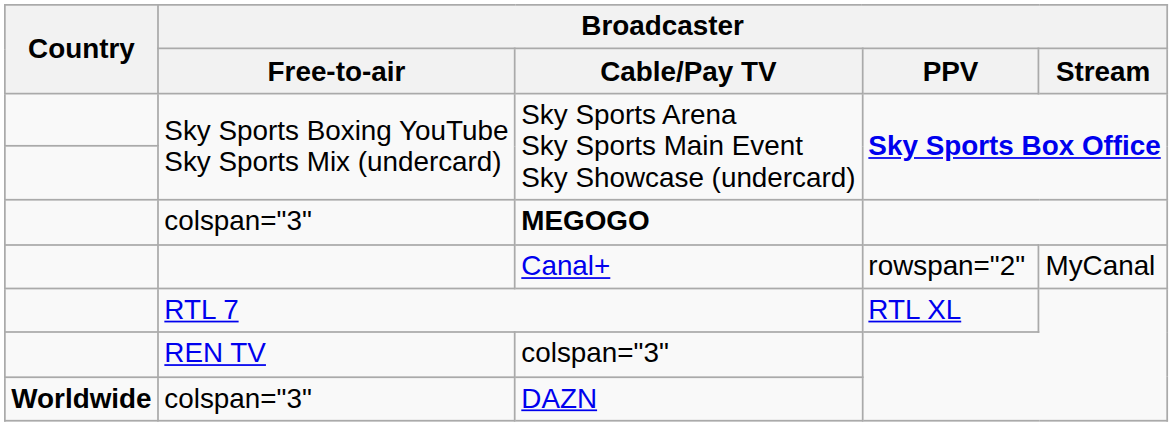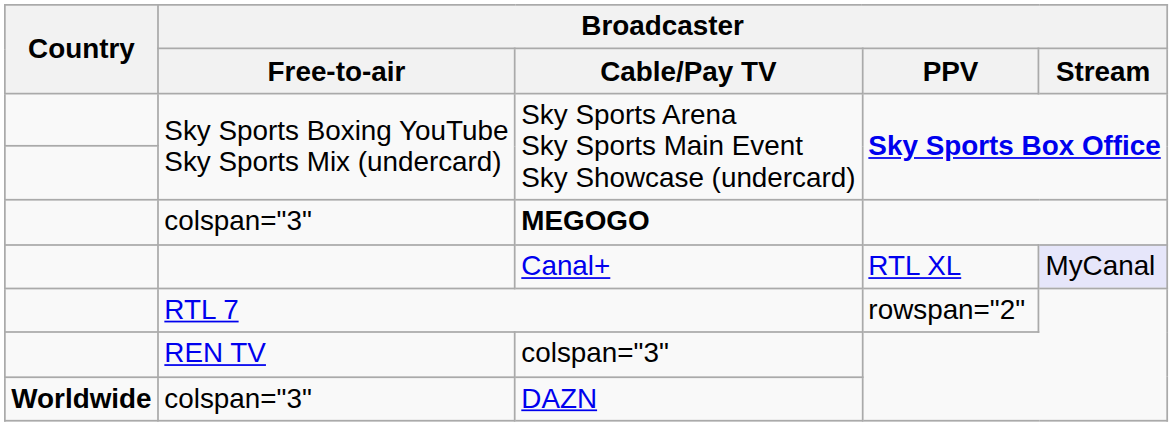Canal+ | Broadcaster / PPV: rowspan="2" -> RTL XL
Canal+ | Broadcaster / Stream: no background -> lavender background
RTL 7 | Broadcaster / PPV: RTL XL -> rowspan="2"
